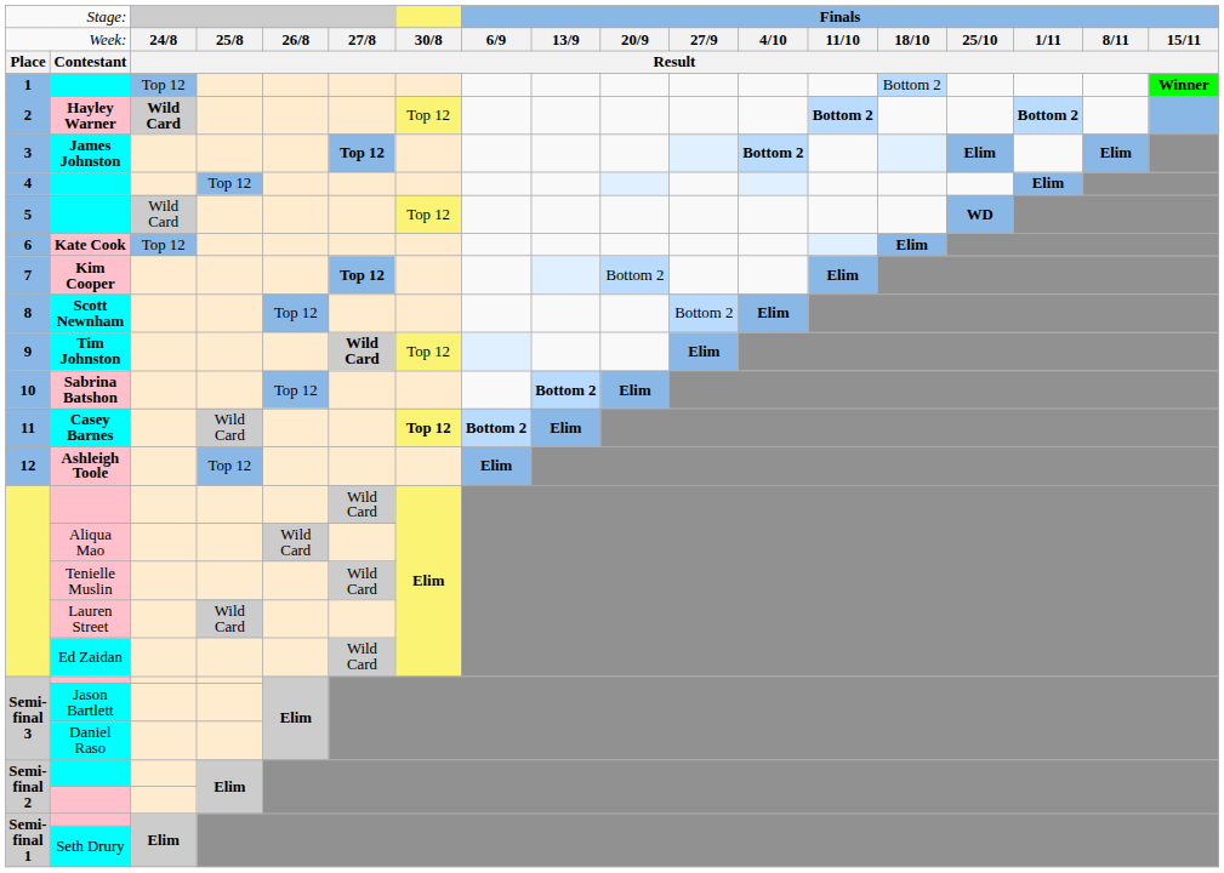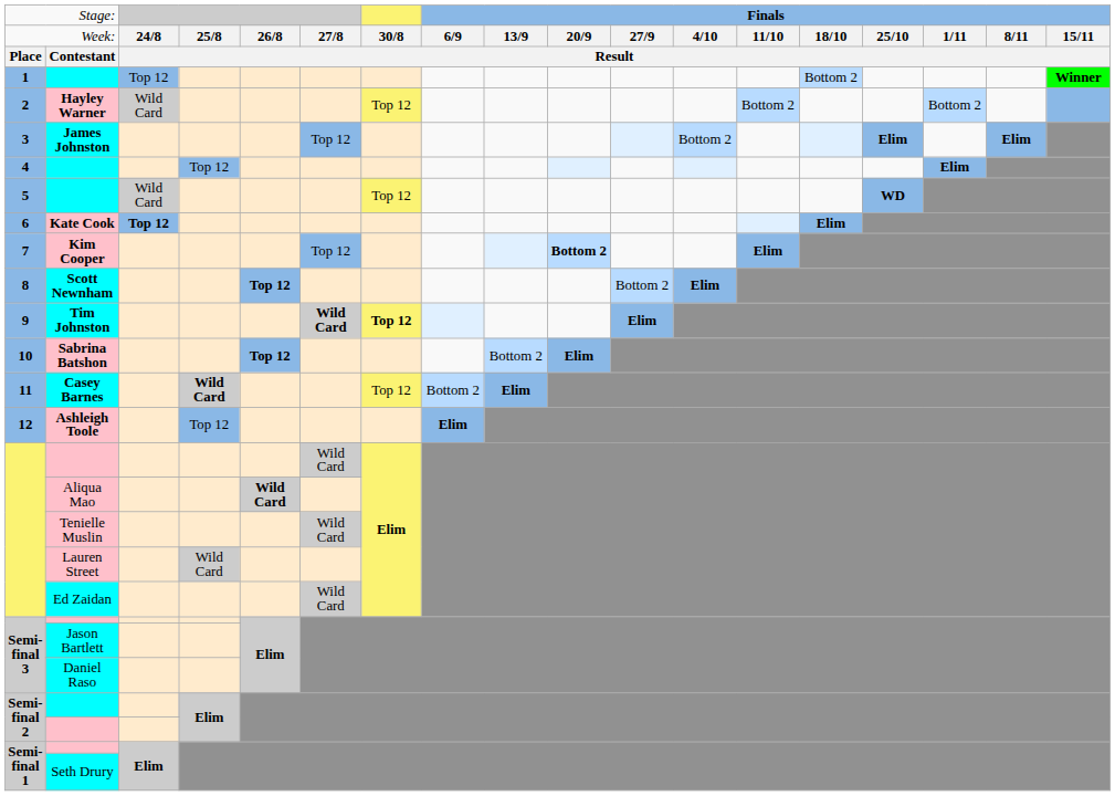Hayley Warner | column 3: bold -> normal
Hayley Warner | column 13: bold -> normal
Hayley Warner | column 16: bold -> normal
James Johnston | column 6: bold -> normal
James Johnston | column 12: bold -> normal
Kate Cook | column 3: normal -> bold
Kim Cooper | column 6: bold -> normal
Kim Cooper | column 10: normal -> bold
Scott Newnham | column 5: normal -> bold
Tim Johnston | column 7: normal -> bold
Sabrina Batshon | column 5: normal -> bold
Sabrina Batshon | column 9: bold -> normal
Casey Barnes | column 4: normal -> bold
Casey Barnes | column 7: bold -> normal
Casey Barnes | column 8: bold -> normal
Aliqua Mao | column 5: normal -> bold
